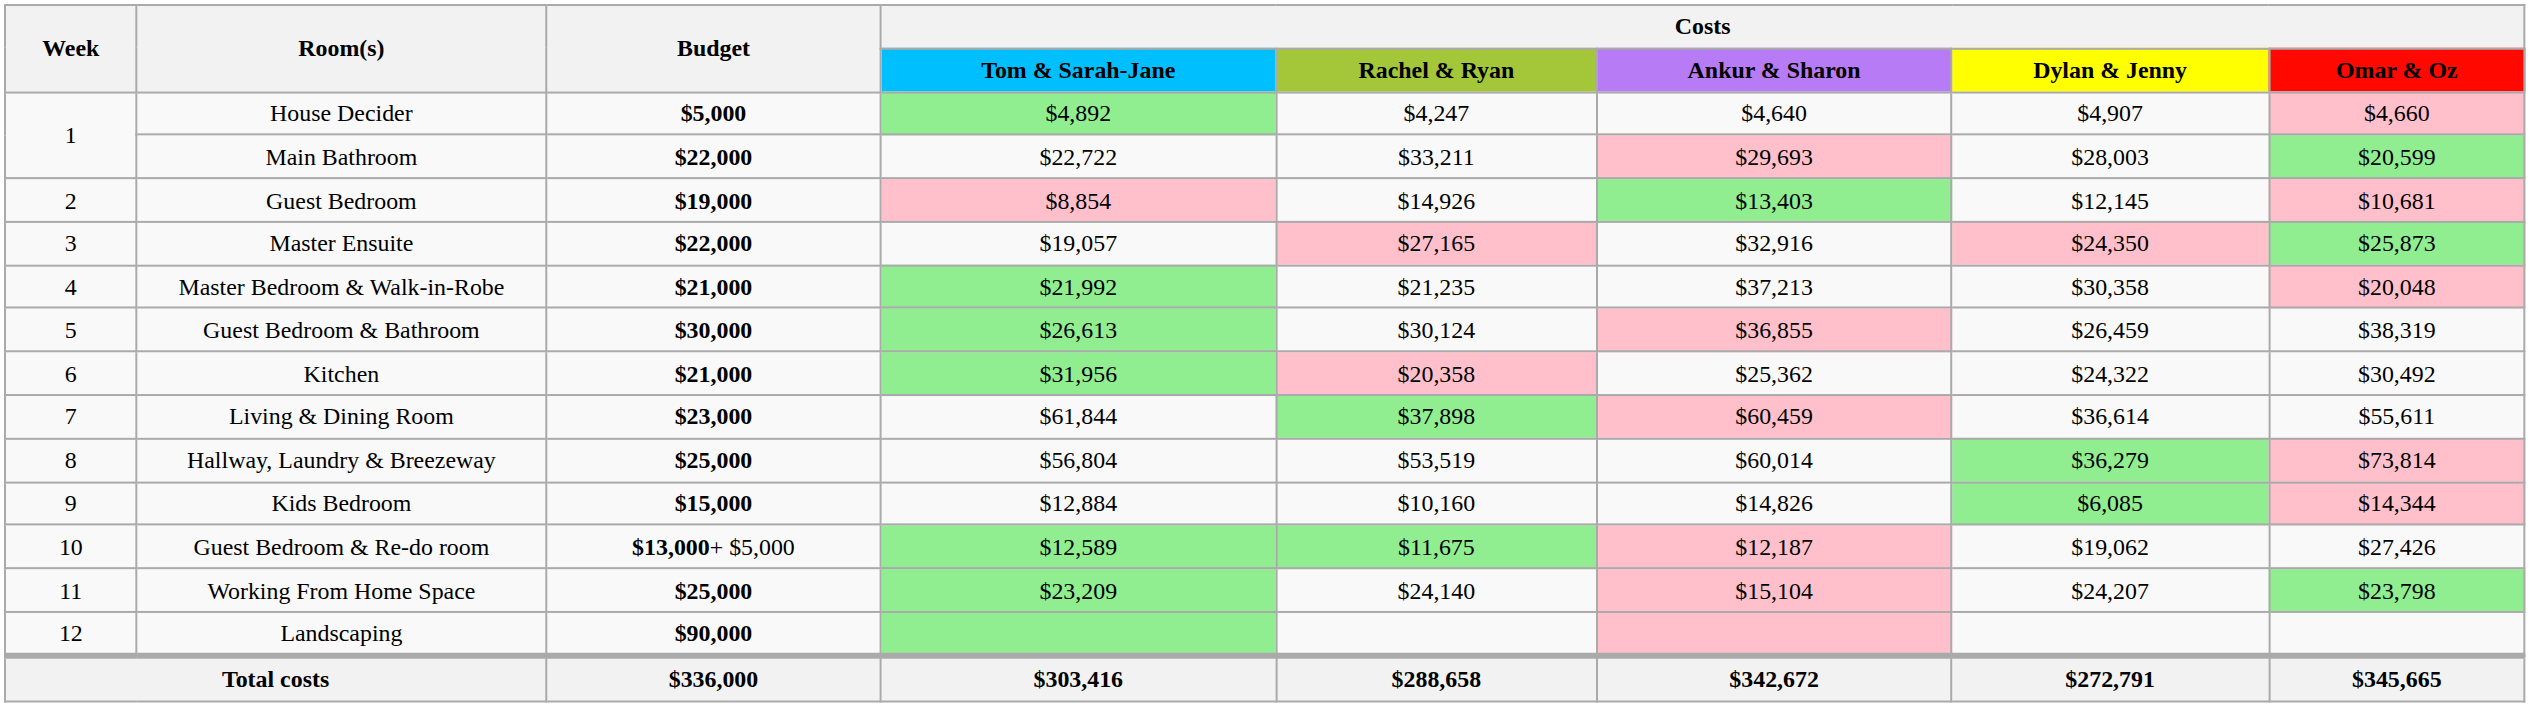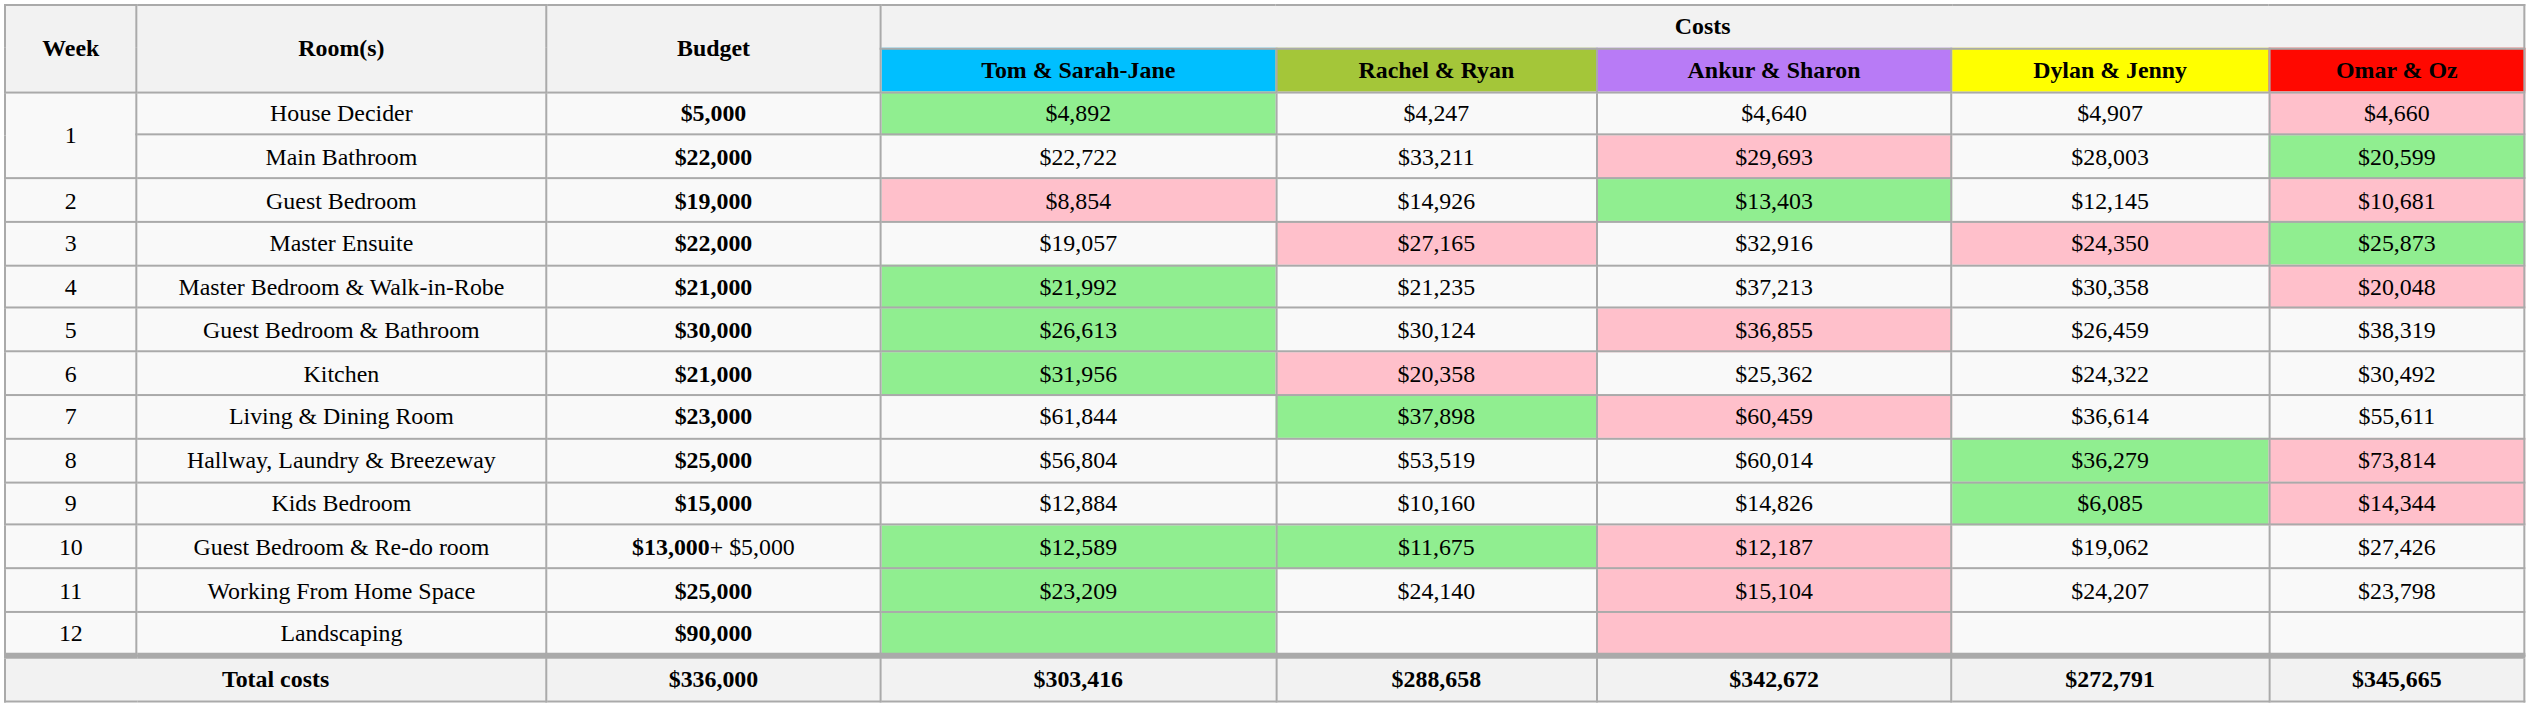Working From Home Space | Costs / Omar & Oz: lightgreen background -> no background
